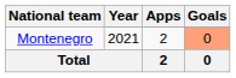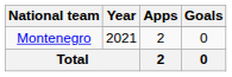2021 | Goals: lightsalmon background -> no background
